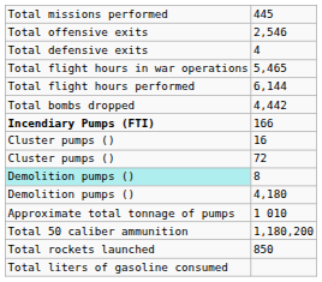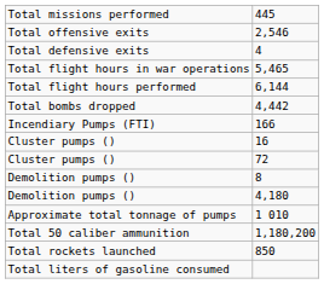166 | column 1: bold -> normal
8 | column 1: paleturquoise background -> no background
